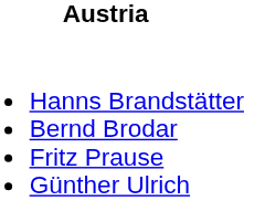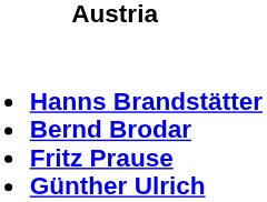row 2 | column 1: normal -> bold
